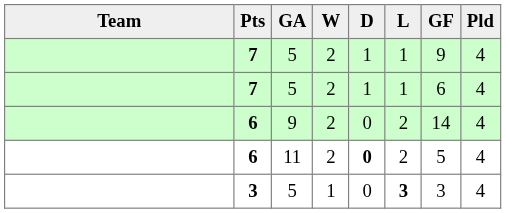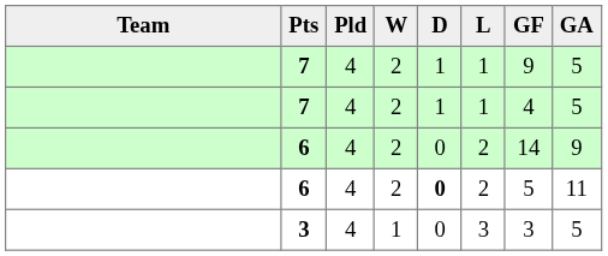columns swapped: Pld <-> GA
row 3 | GF: 6 -> 4
row 6 | L: bold -> normal
